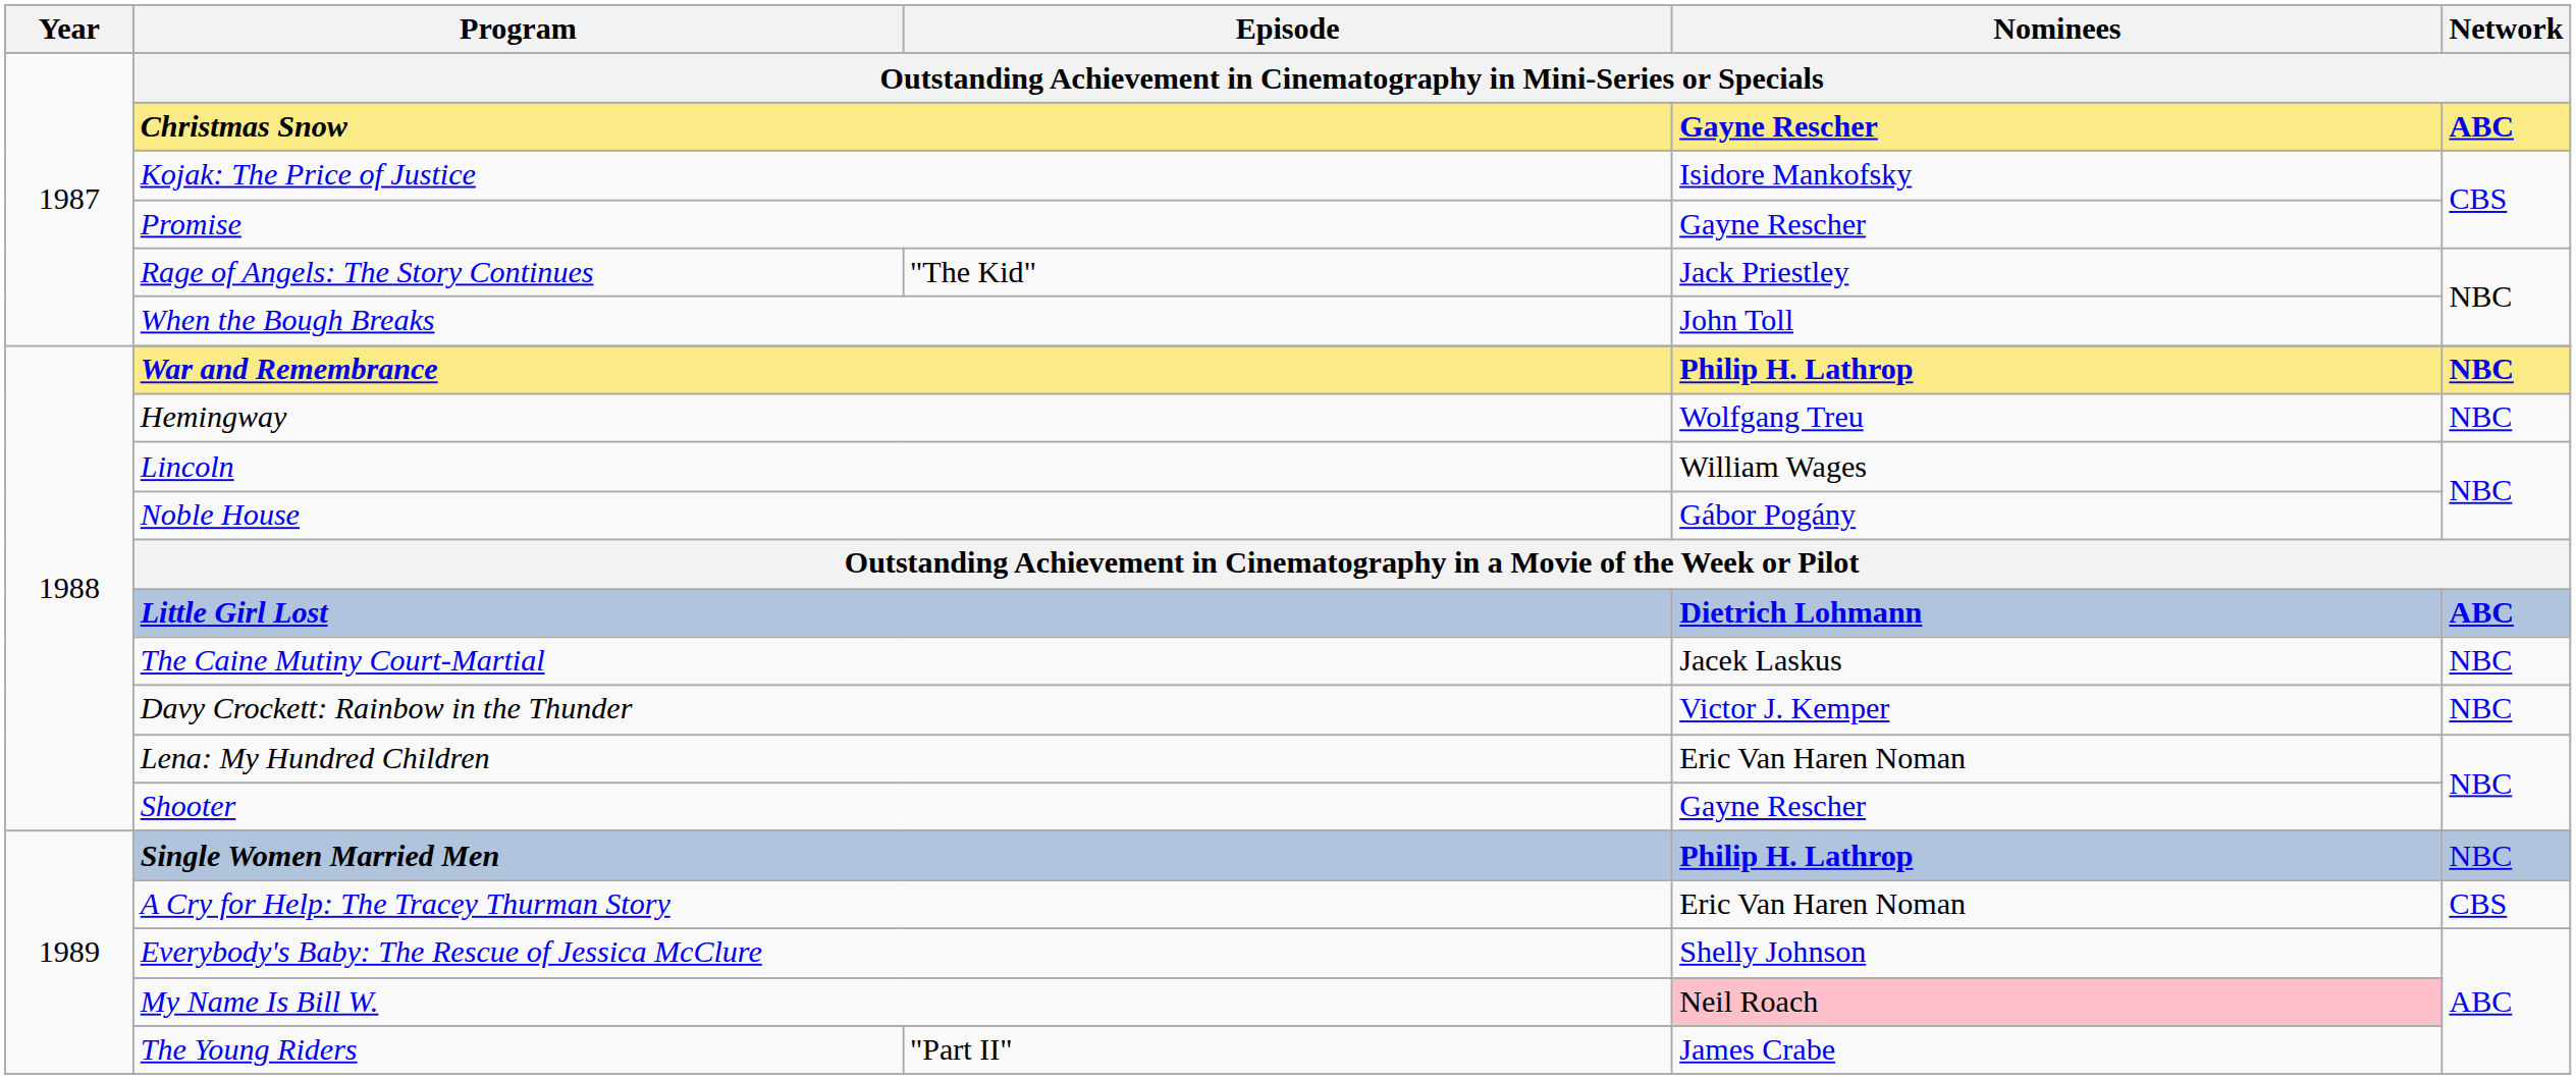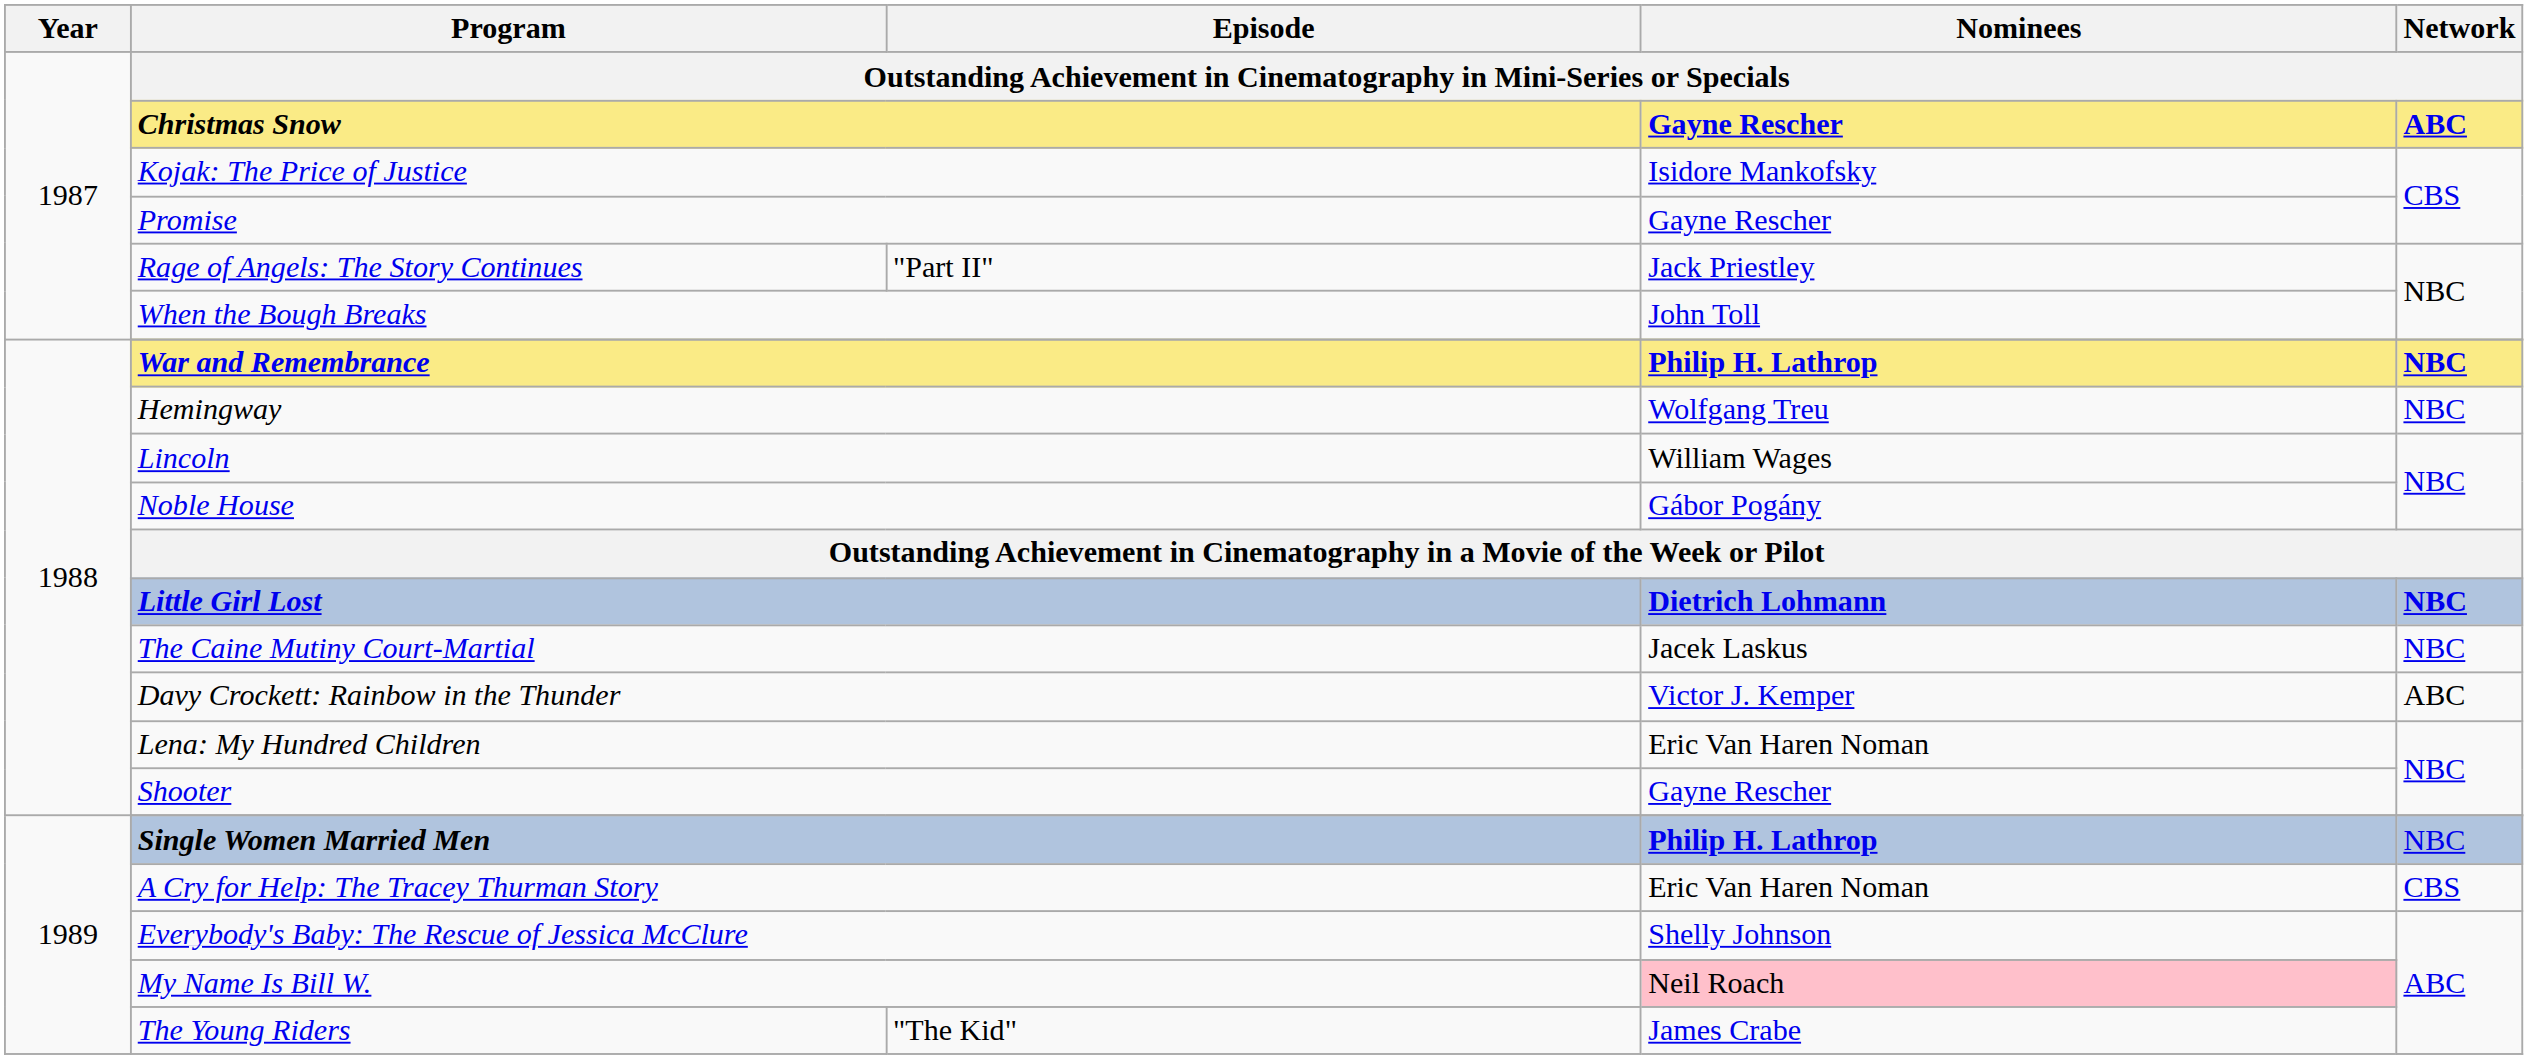Rage of Angels: The Story Continues | Episode: "The Kid" -> "Part II"
Little Girl Lost | Network: ABC -> NBC
Davy Crockett: Rainbow in the Thunder | Network: NBC -> ABC
The Young Riders | Episode: "Part II" -> "The Kid"
